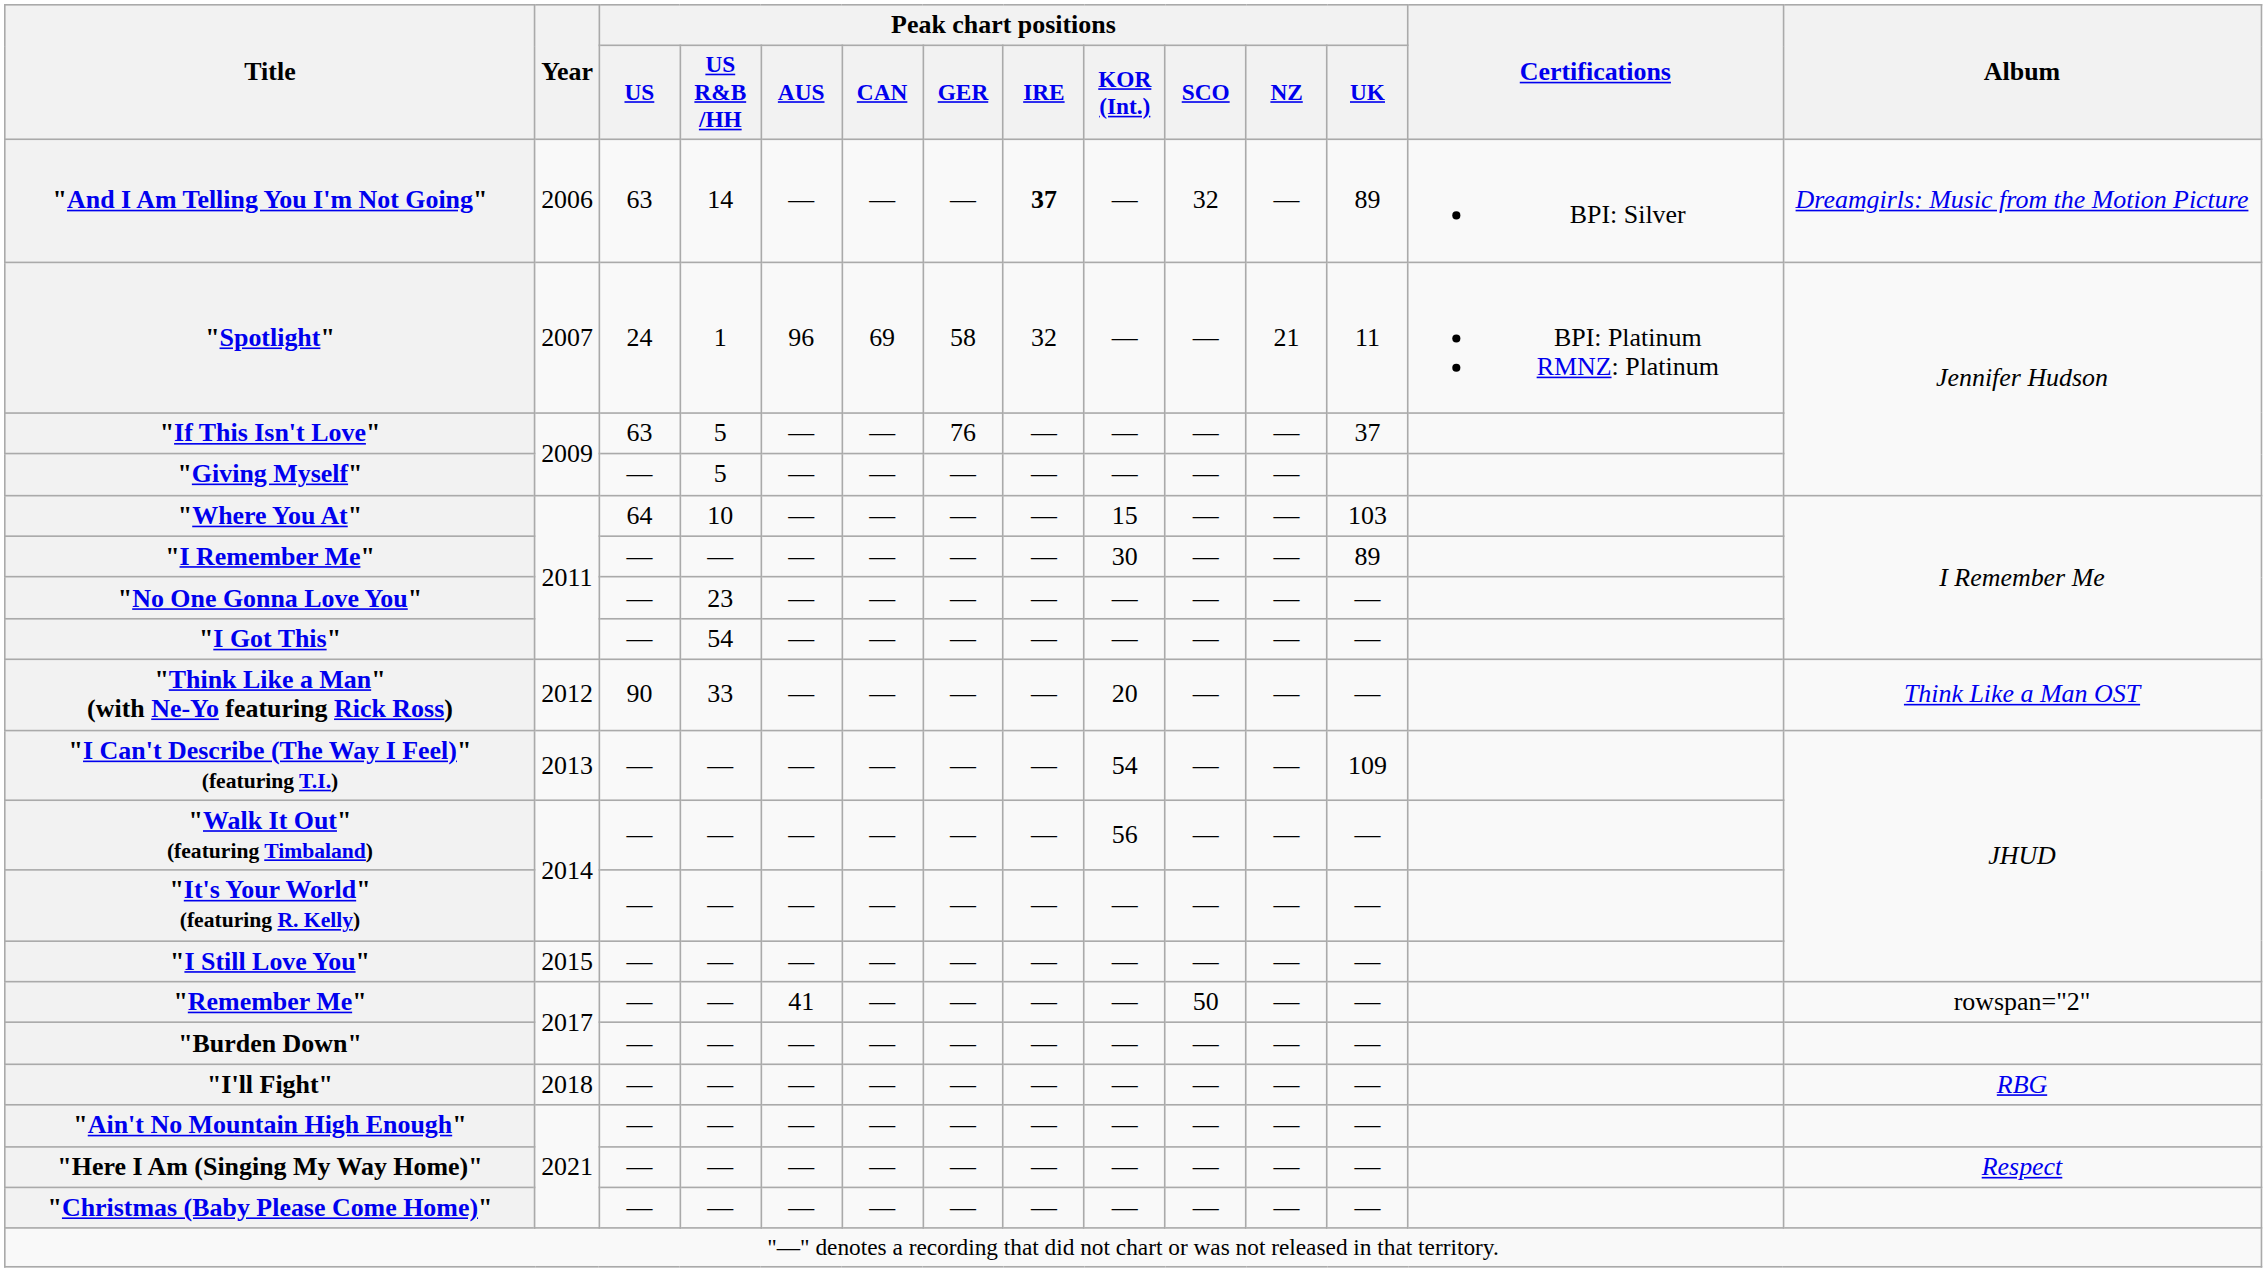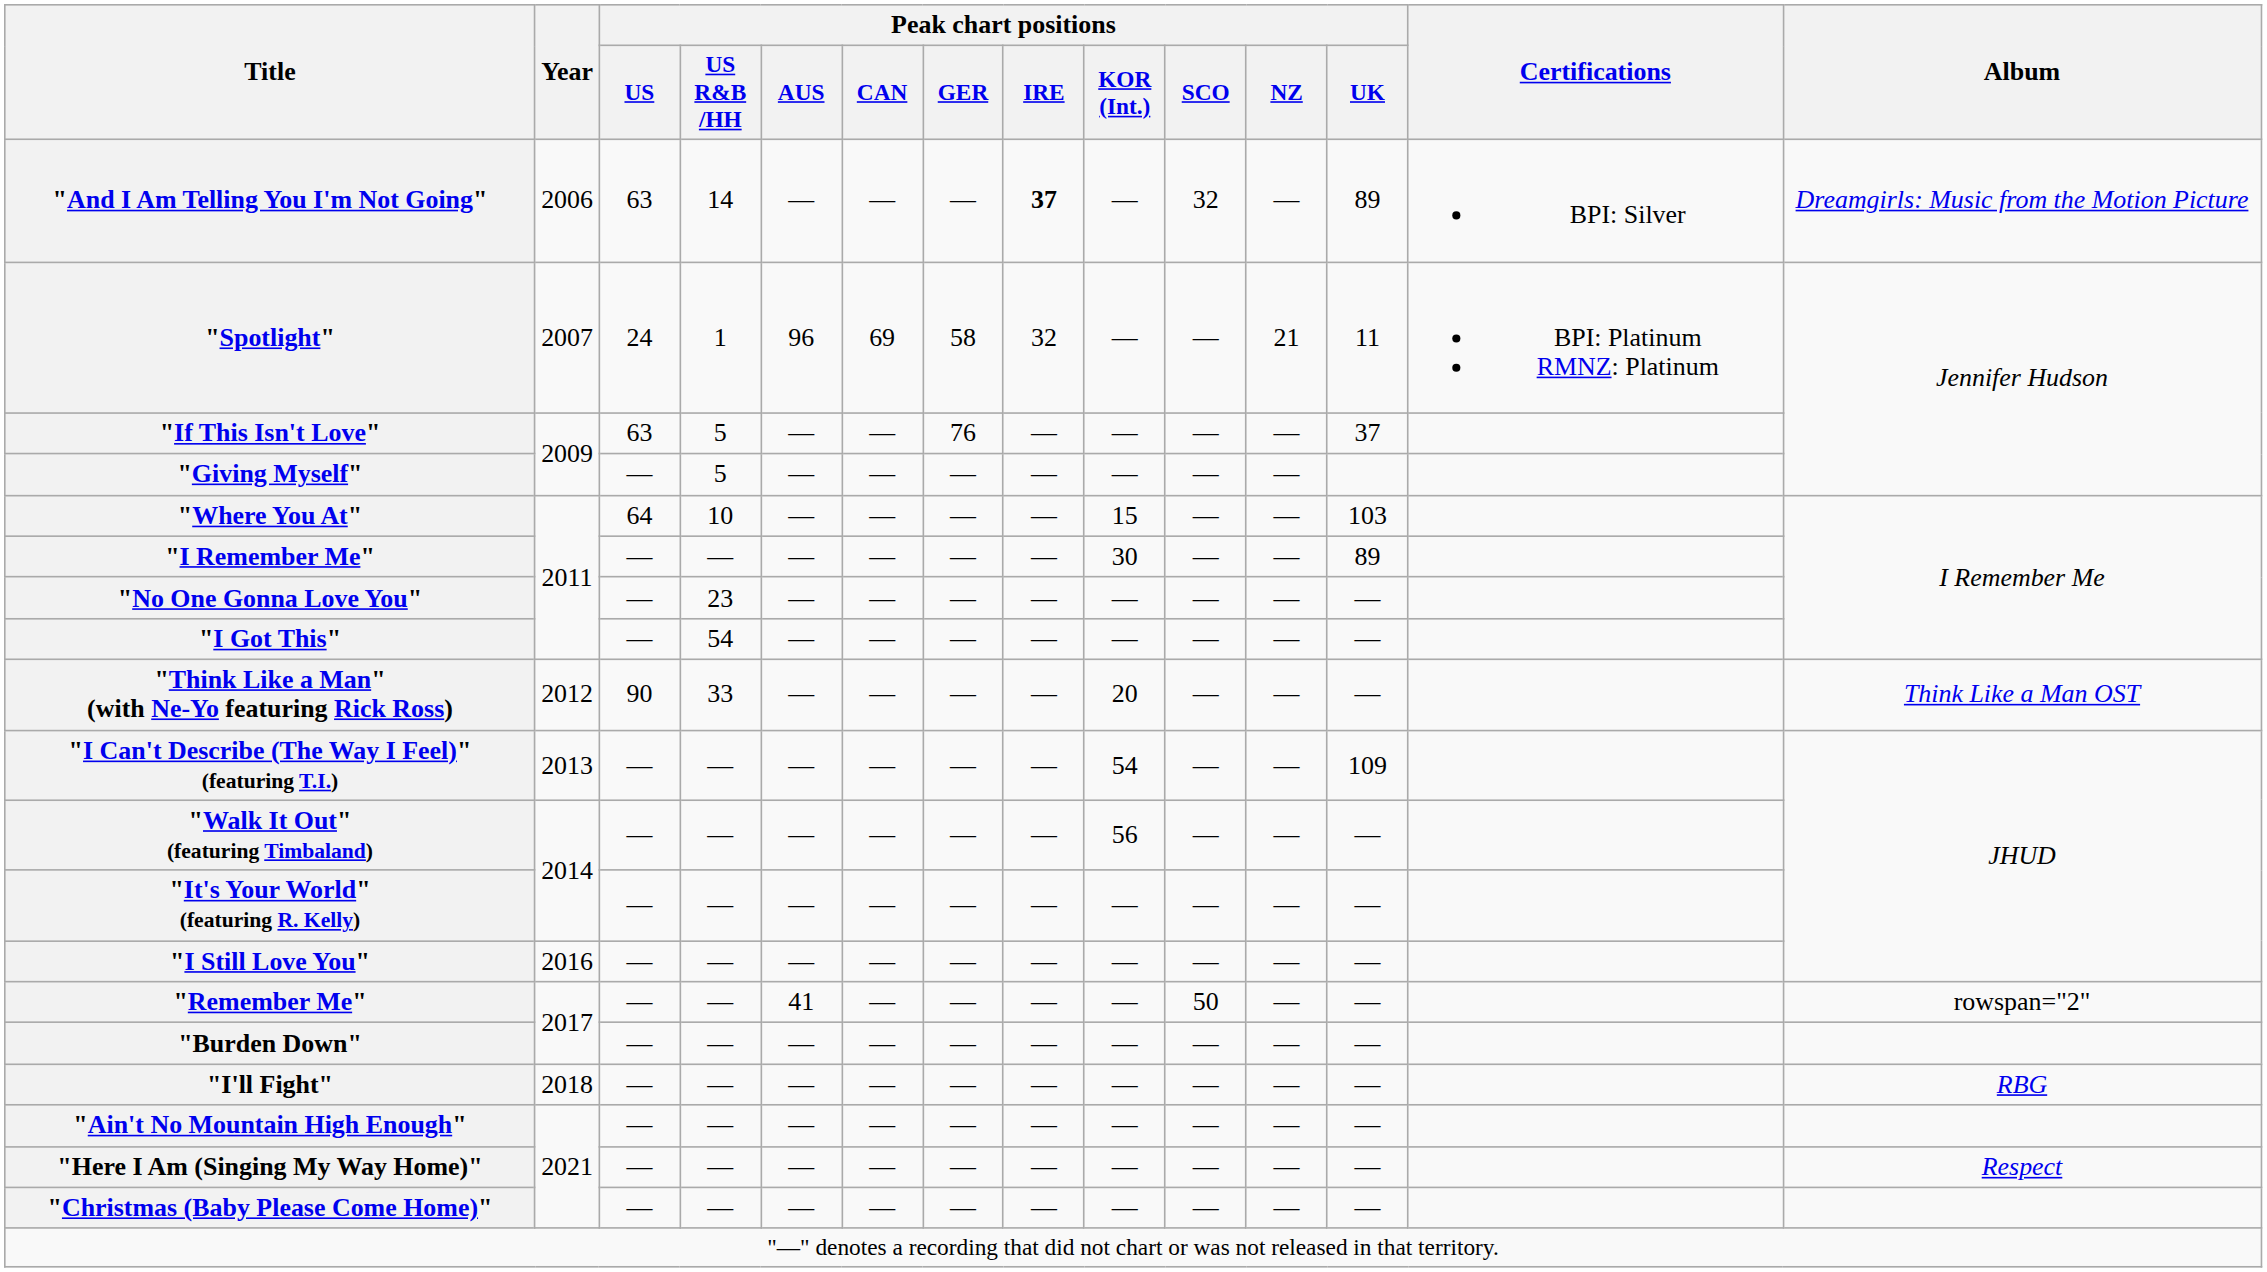"I Still Love You" | Year: 2015 -> 2016
